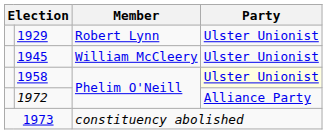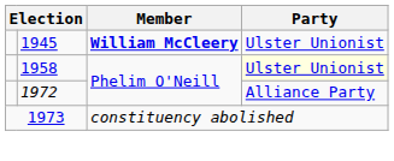- row: 1929 | Robert Lynn | Ulster Unionist
1945 | Member: normal -> bold
